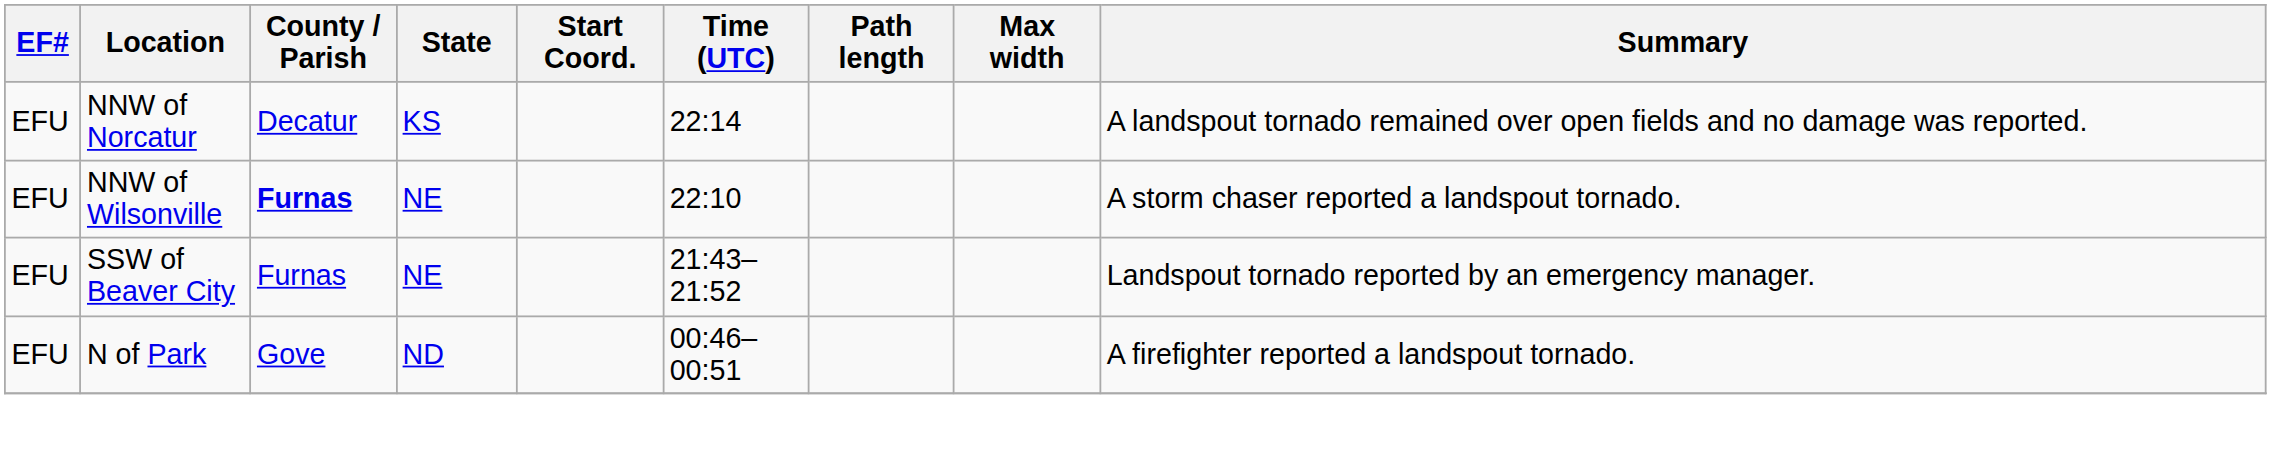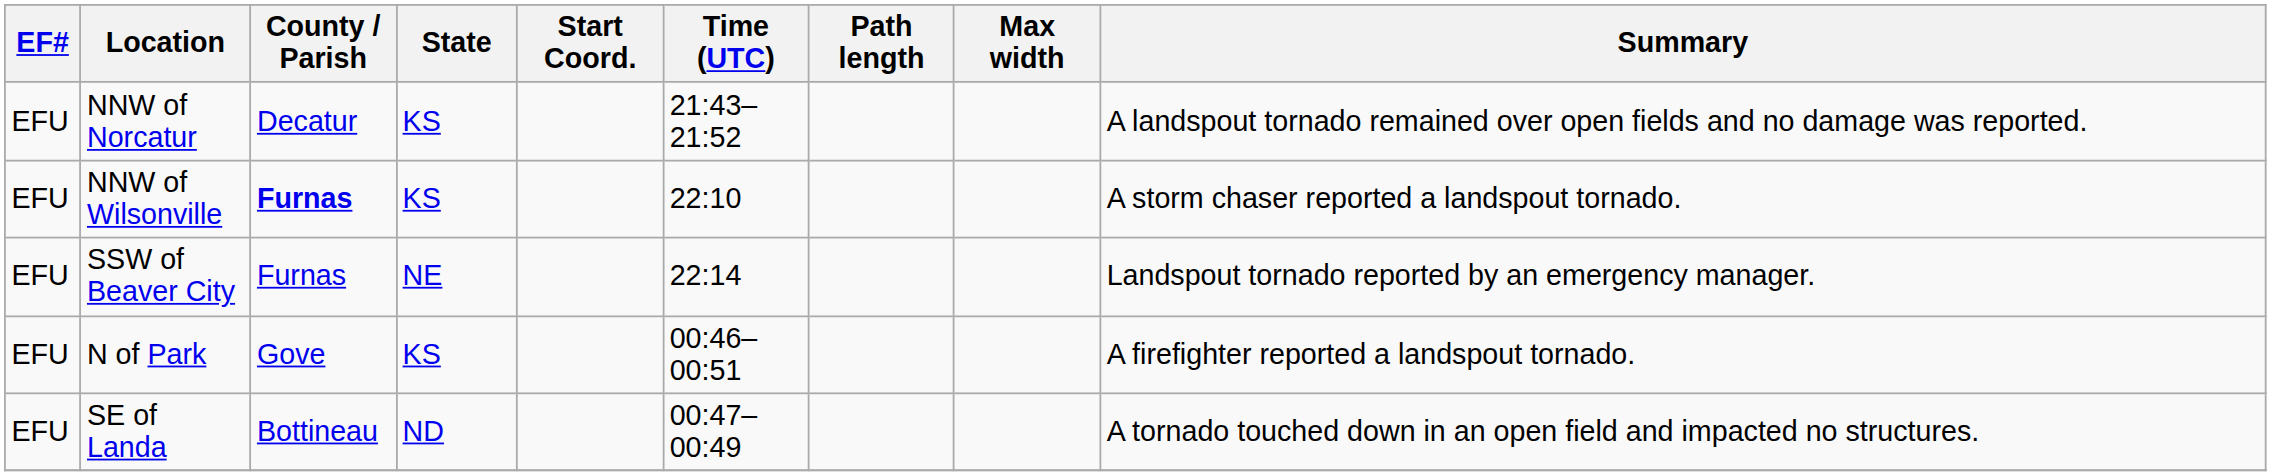NNW of Norcatur | Time (UTC): 22:14 -> 21:43–21:52
NNW of Wilsonville | State: NE -> KS
SSW of Beaver City | Time (UTC): 21:43–21:52 -> 22:14
N of Park | State: ND -> KS
+ row: EFU | SE of Landa | Bottineau | ND | 00:47–00:49 | A tornado touched down in an open field and impacted no structures.
